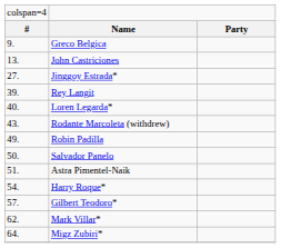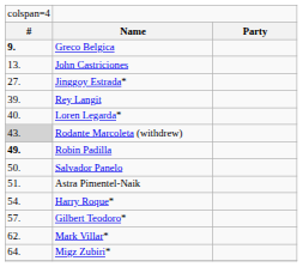Greco Belgica | column 1: normal -> bold
Rodante Marcoleta (withdrew) | column 1: no background -> lightgrey background
Robin Padilla | column 1: normal -> bold
